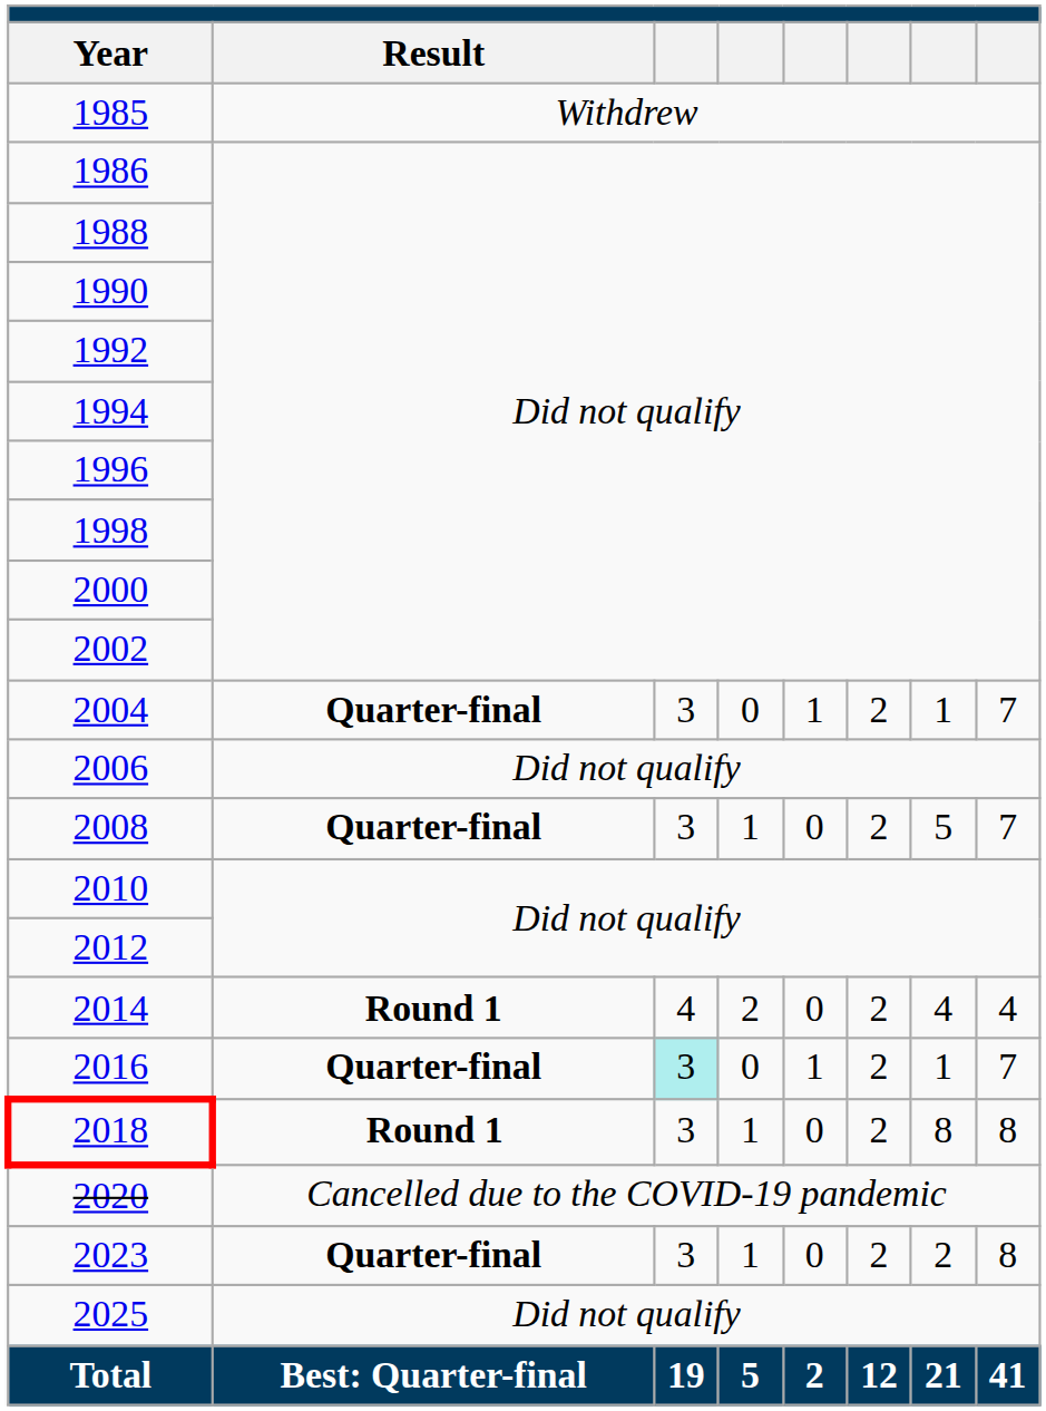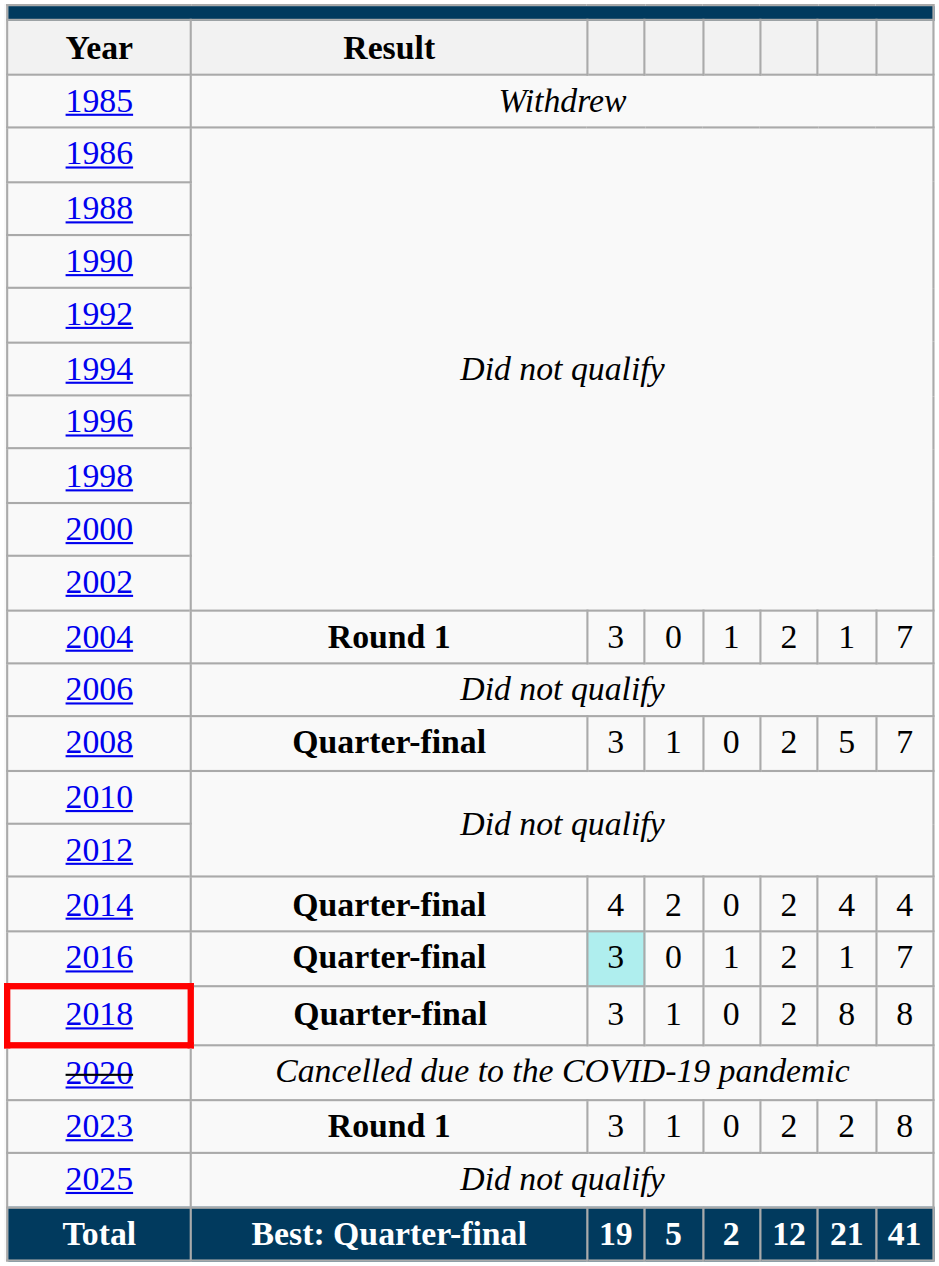2004 | Result: Quarter-final -> Round 1
2014 | Result: Round 1 -> Quarter-final
2018 | Result: Round 1 -> Quarter-final
2023 | Result: Quarter-final -> Round 1
